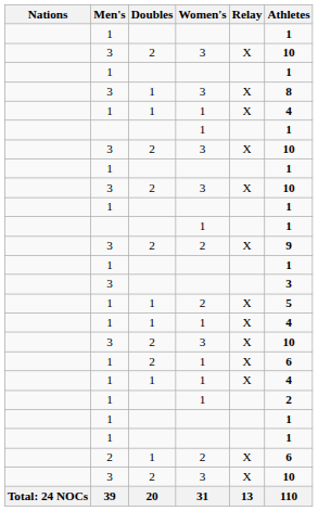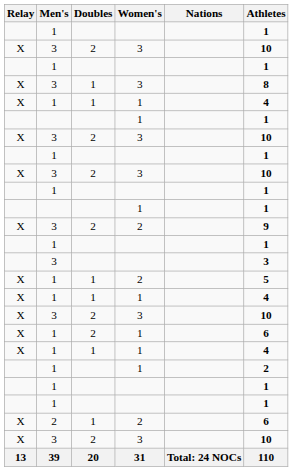columns swapped: Nations <-> Relay
